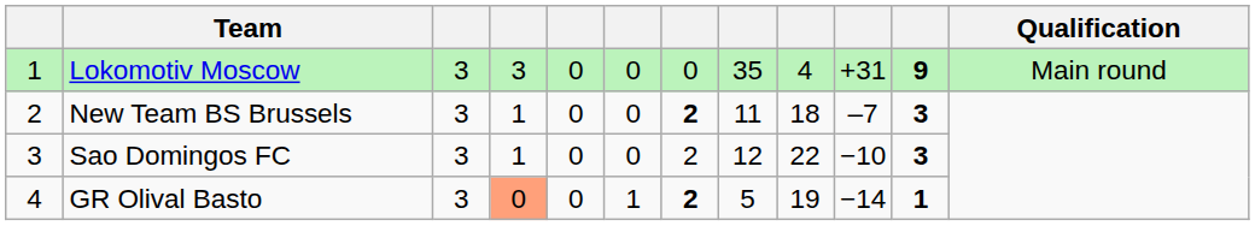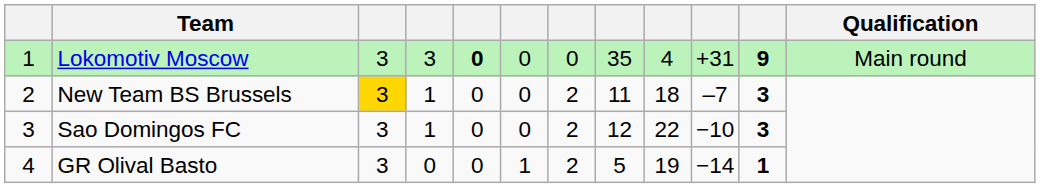Lokomotiv Moscow | column 5: normal -> bold
New Team BS Brussels | column 3: no background -> gold background
New Team BS Brussels | column 7: bold -> normal
GR Olival Basto | column 4: lightsalmon background -> no background
GR Olival Basto | column 7: bold -> normal
